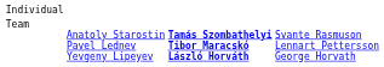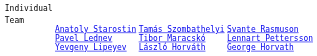Team | column 3: bold -> normal
